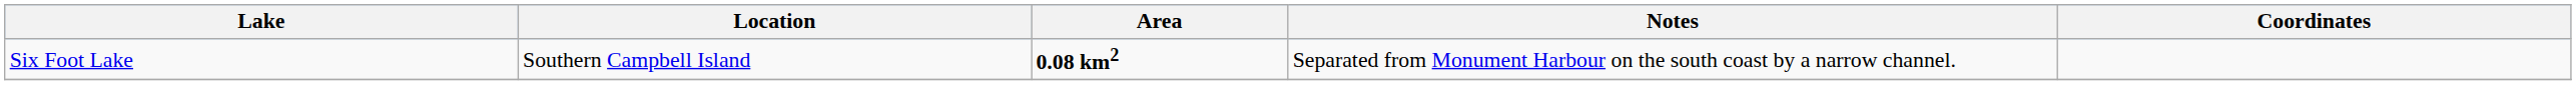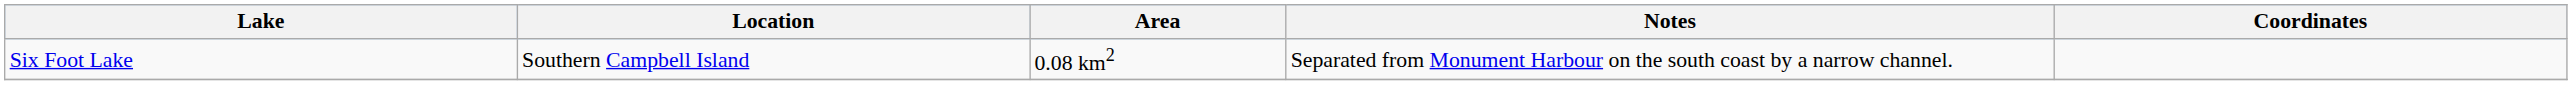Six Foot Lake | Area: bold -> normal
